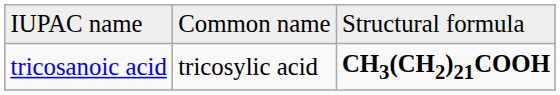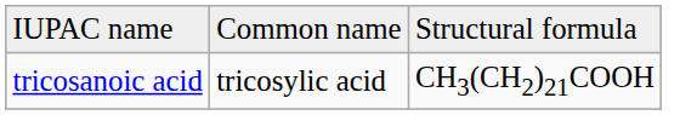tricosanoic acid | column 3: bold -> normal
